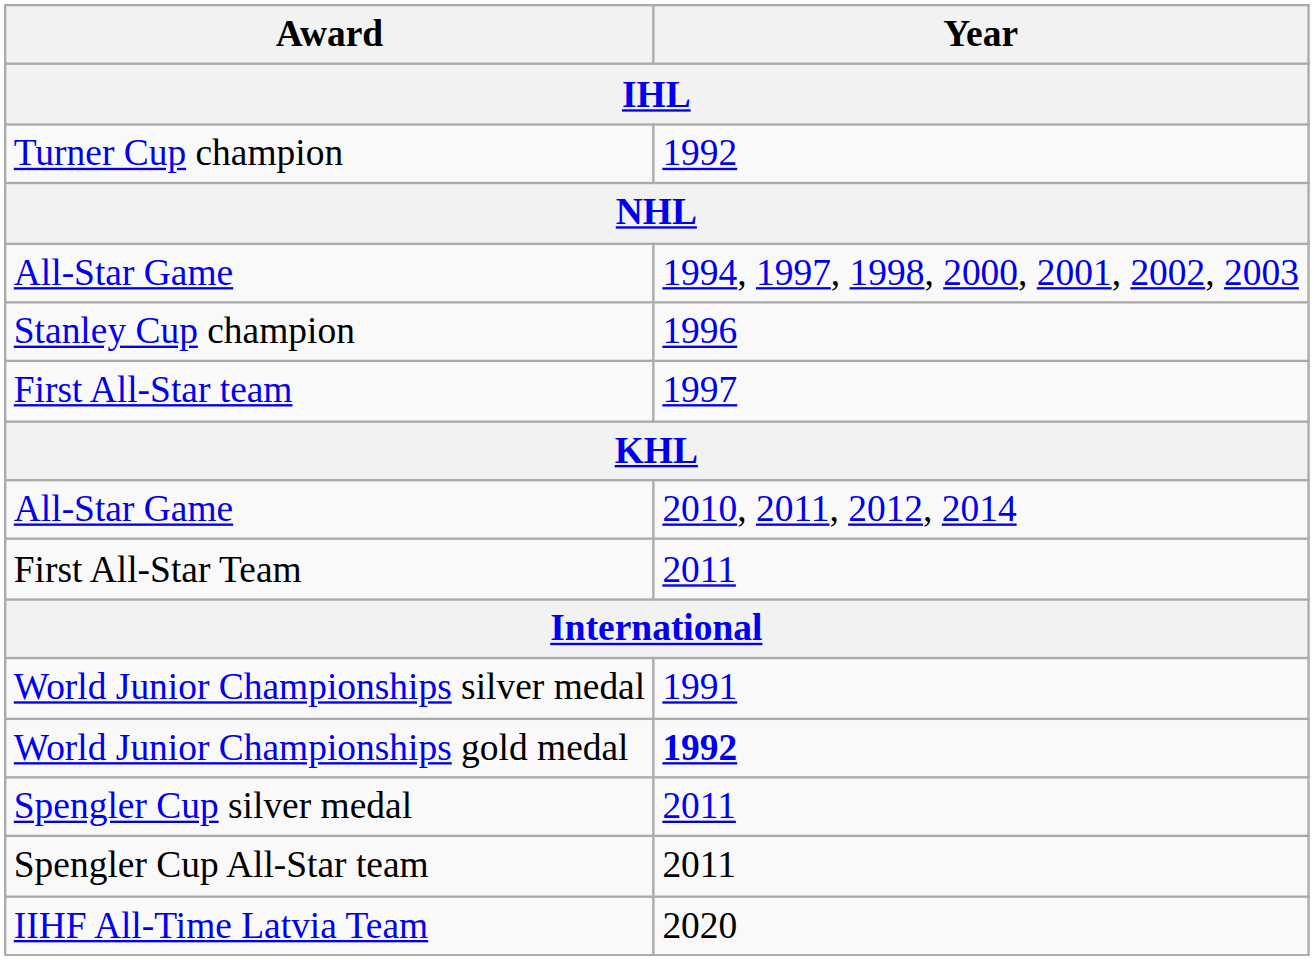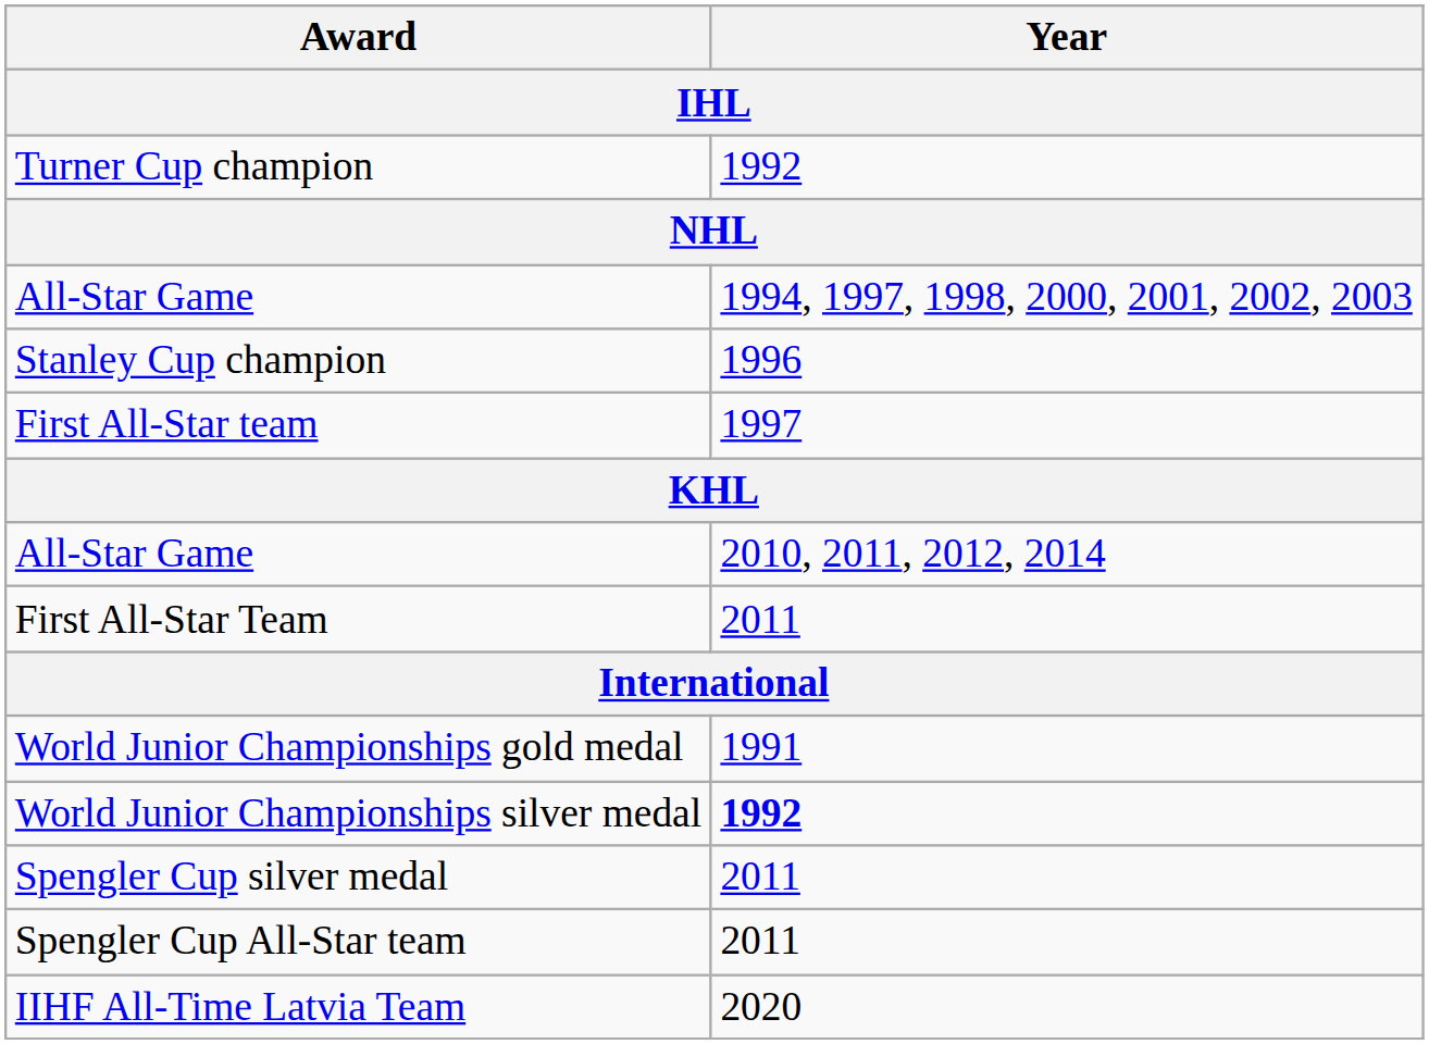row 12 | Award: World Junior Championships silver medal -> World Junior Championships gold medal
row 13 | Award: World Junior Championships gold medal -> World Junior Championships silver medal
